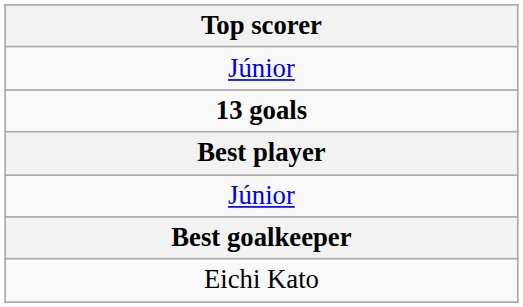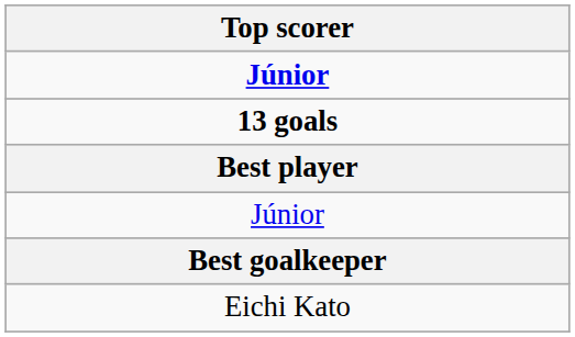row 2 | column 1: normal -> bold
